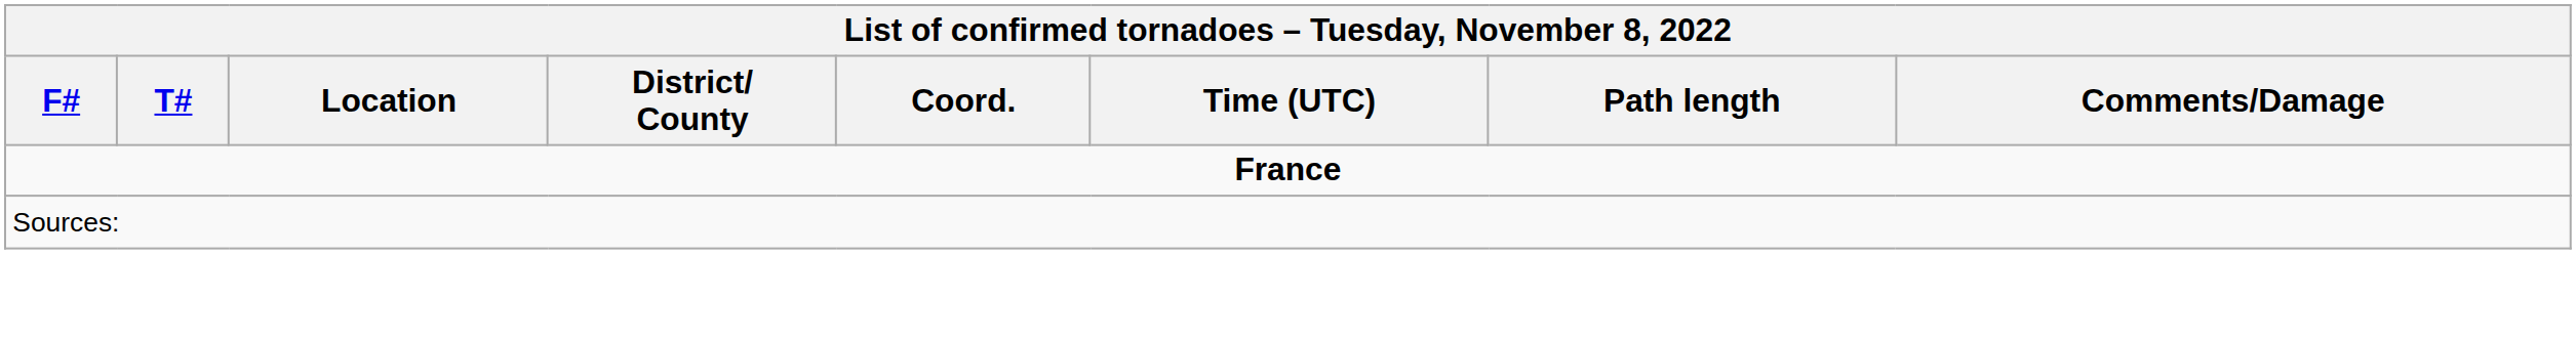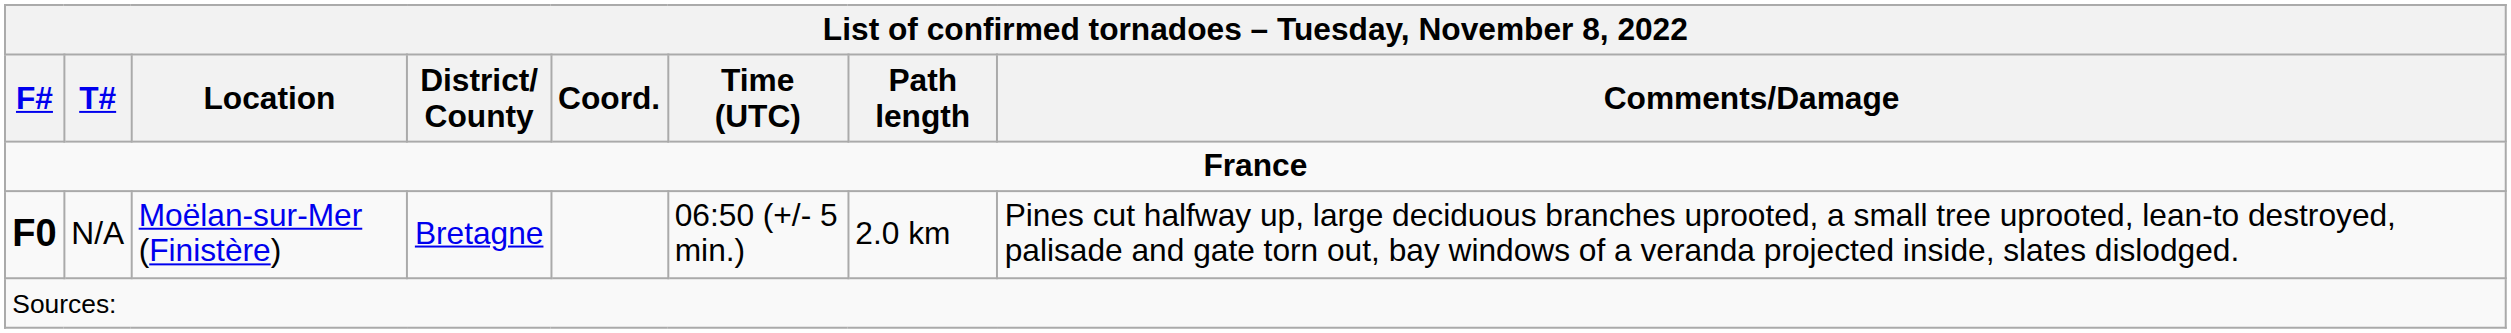+ row: F0 | N/A | Moëlan-sur-Mer (Finistère) | Bretagne | 06:50 (+/- 5 min.) | 2.0 km | Pines cut halfway up, large deciduous branches uprooted, a small tree uprooted, lean-to destroyed, palisade and gate torn out, bay windows of a veranda projected inside, slates dislodged.
